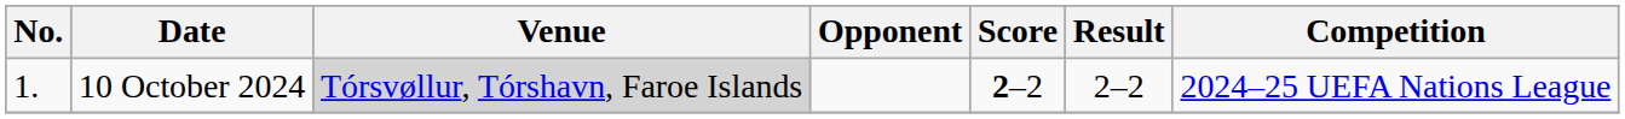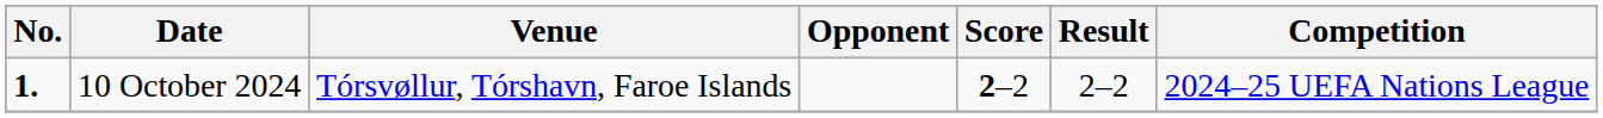10 October 2024 | No.: normal -> bold
10 October 2024 | Venue: lightgrey background -> no background
